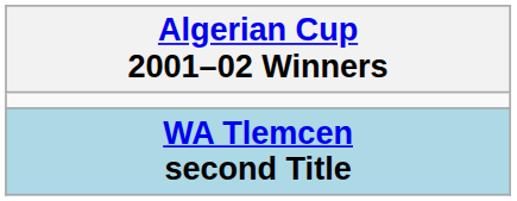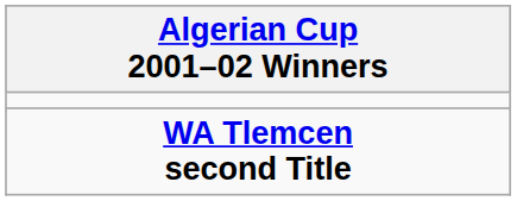row 3 | column 1: lightblue background -> no background
